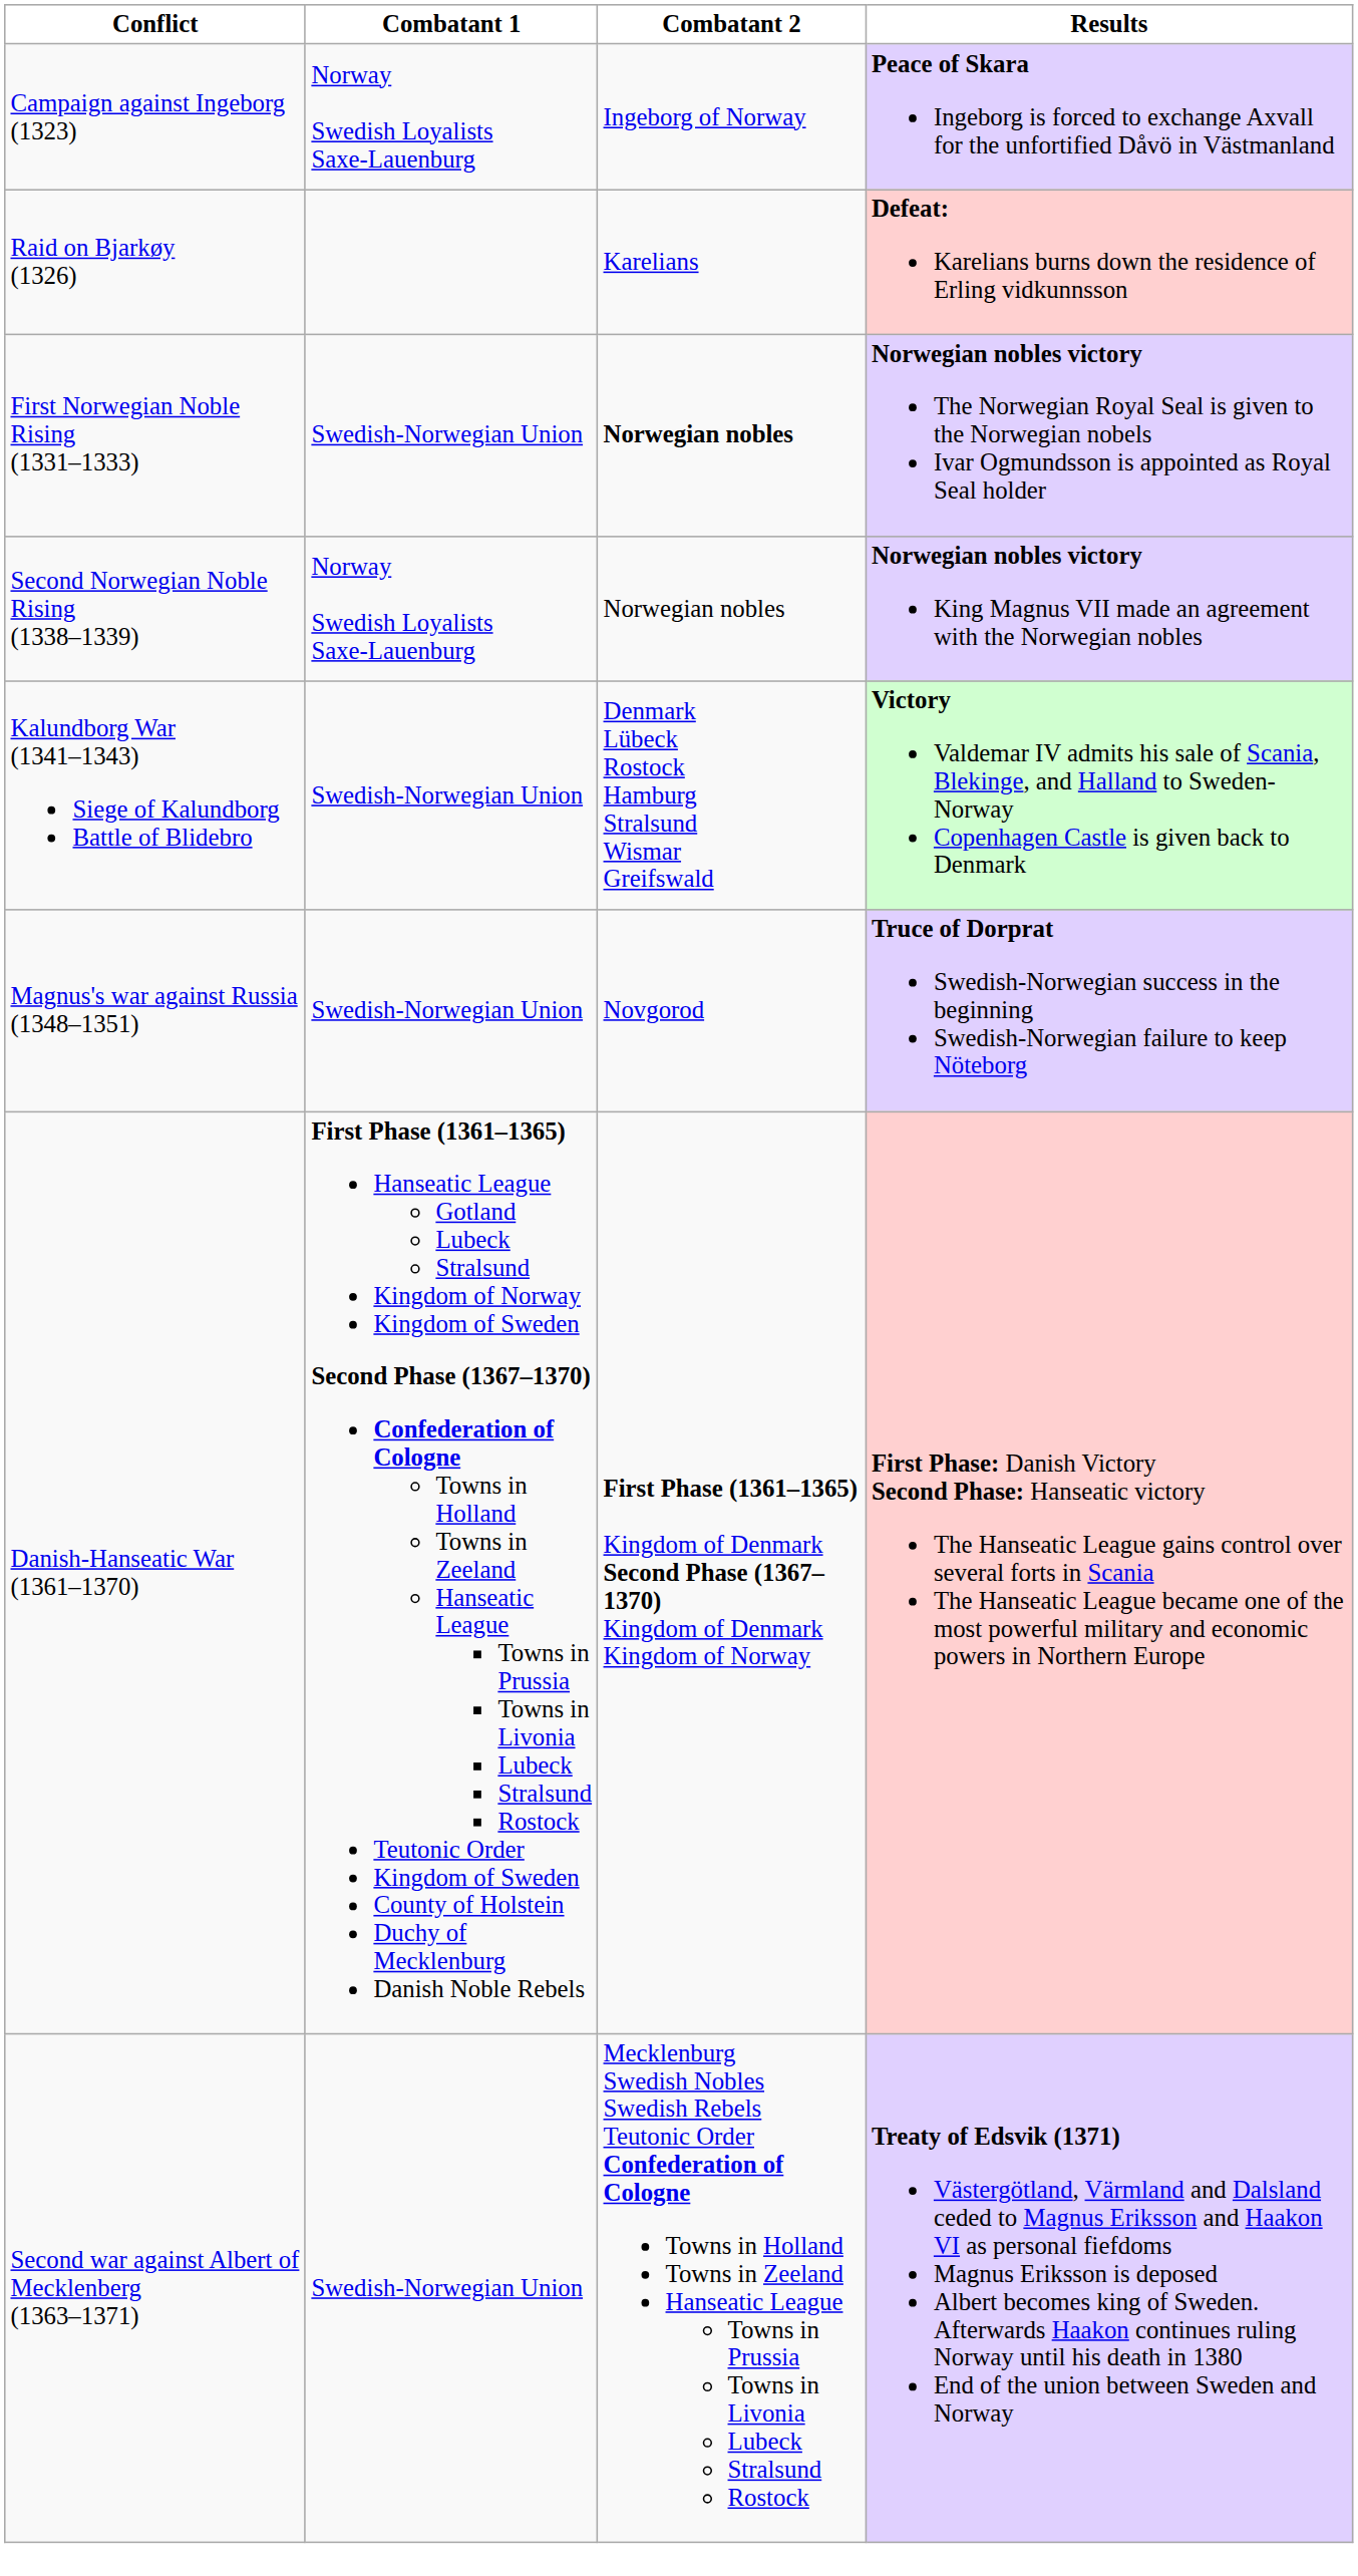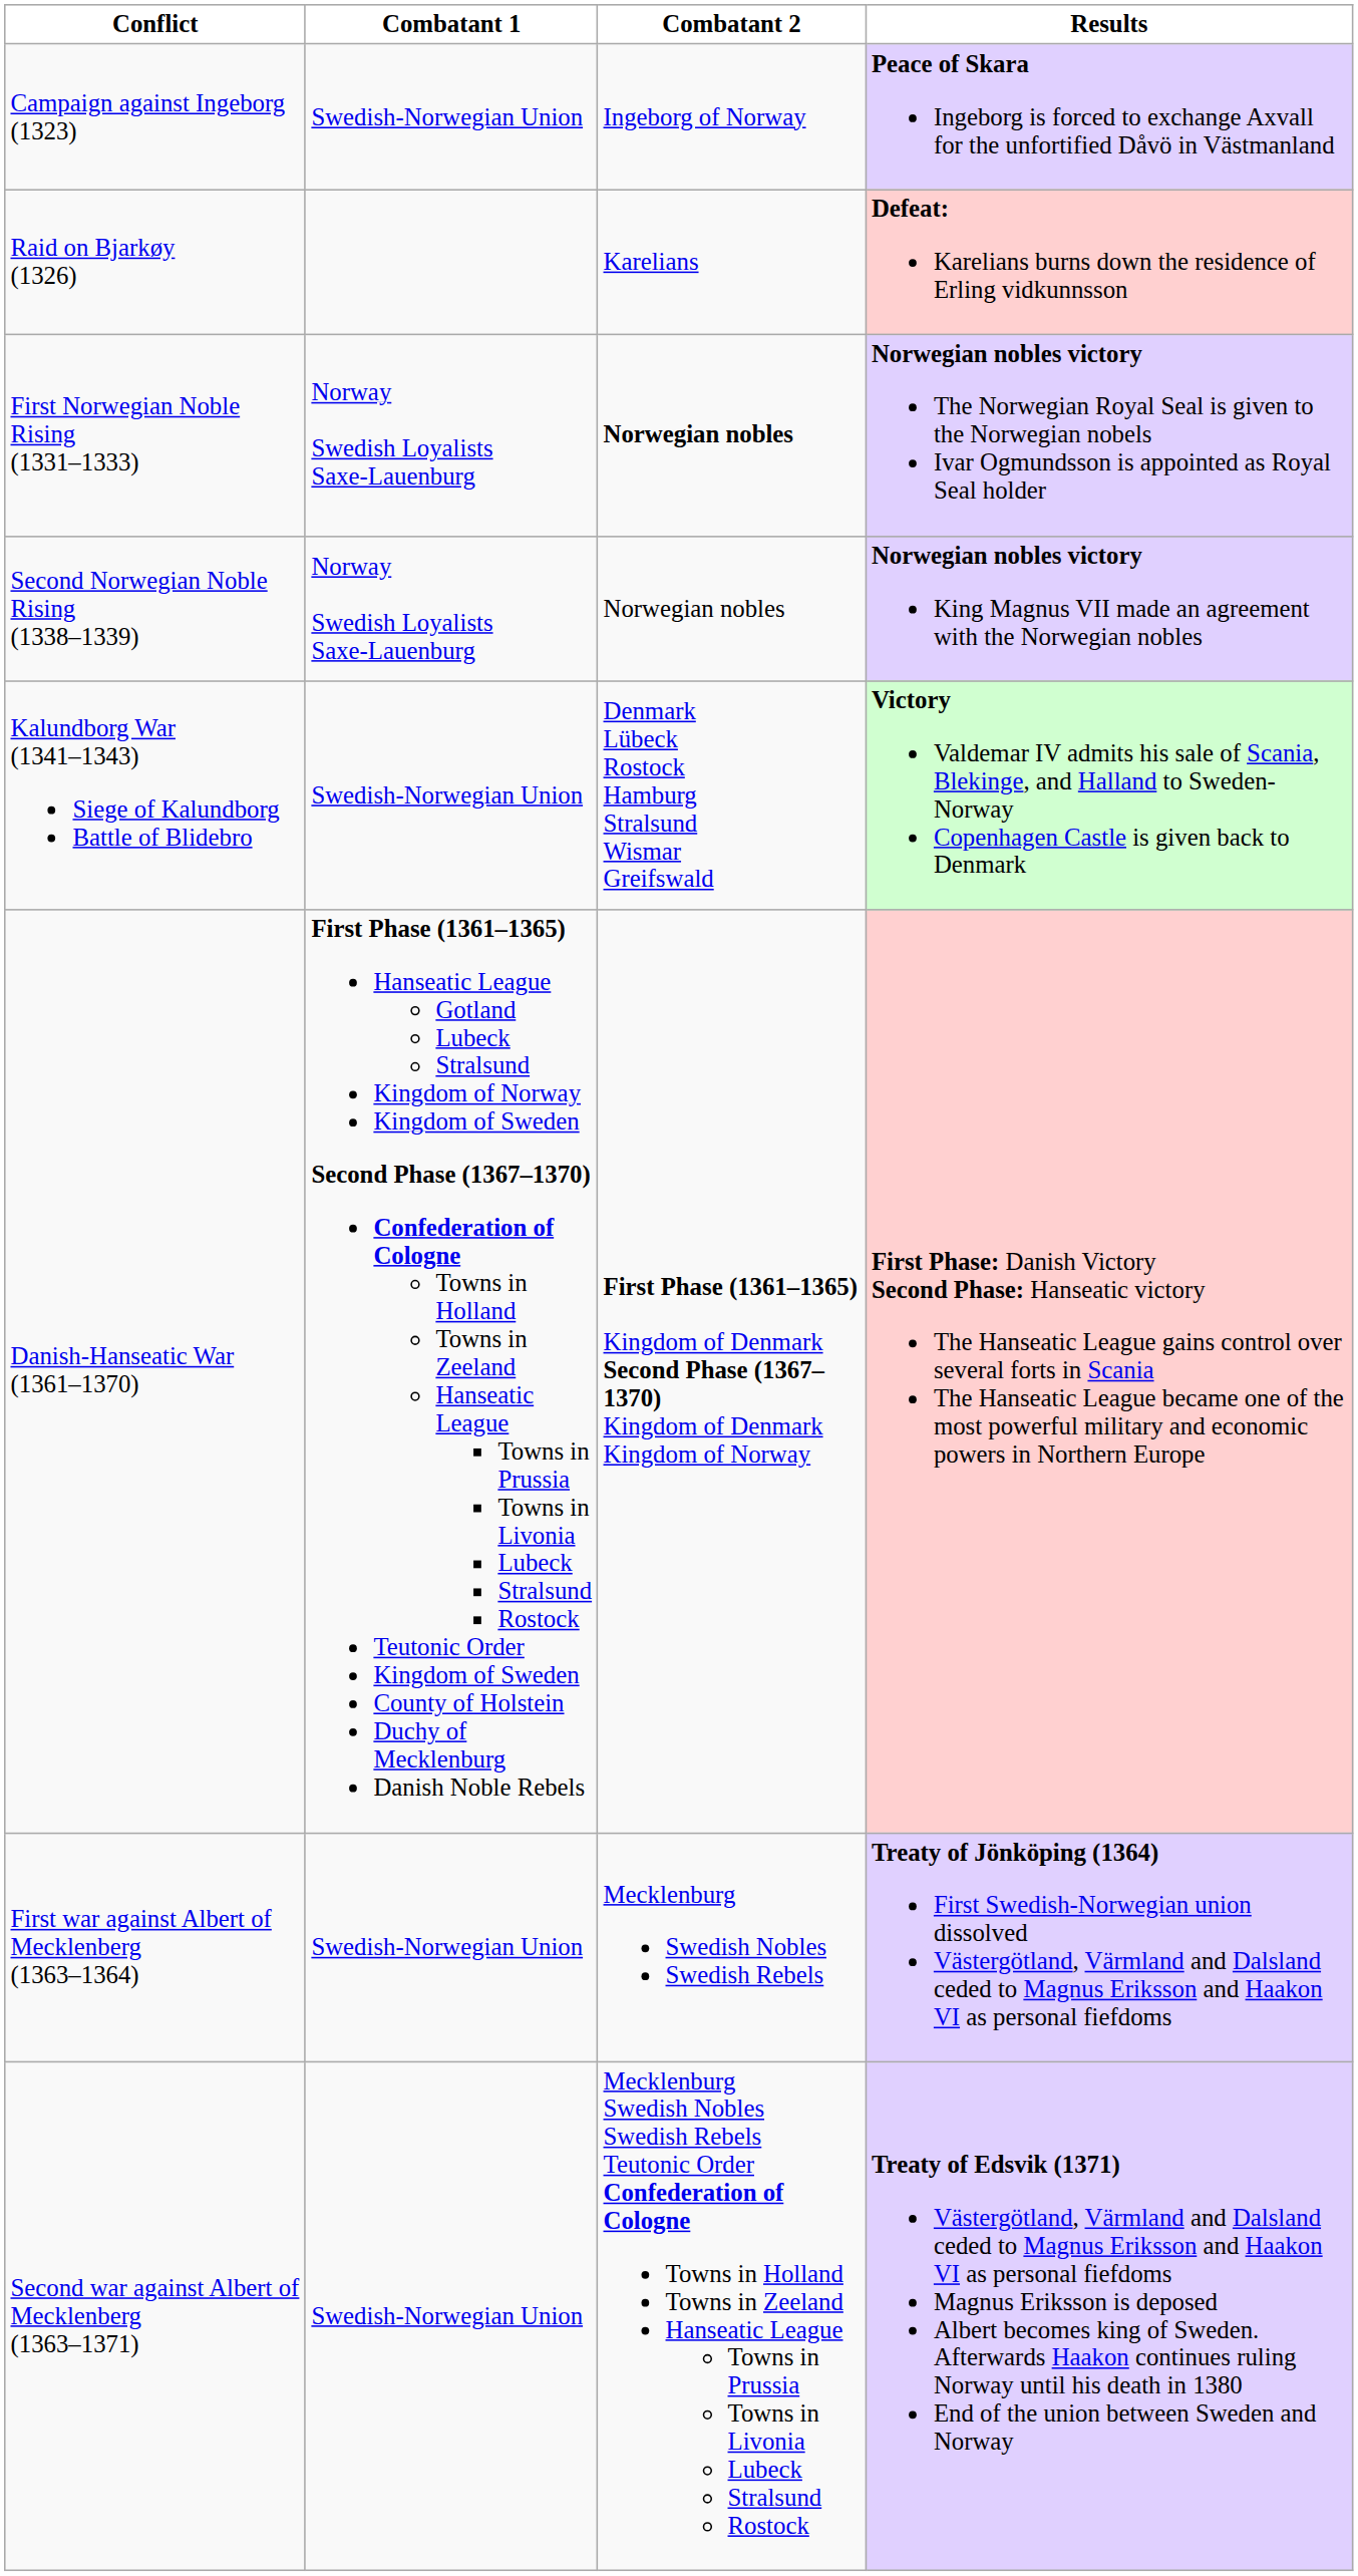Campaign against Ingeborg (1323) | Combatant 1: Norway Swedish Loyalists Saxe-Lauenburg -> Swedish-Norwegian Union
First Norwegian Noble Rising (1331–1333) | Combatant 1: Swedish-Norwegian Union -> Norway Swedish Loyalists Saxe-Lauenburg
- row: Magnus's war against Russia (1348–1351) | Swedish-Norwegian Union | Novgorod | Truce of Dorprat Swedish-Norwegian success in the beginning Swedish-Norwegian failure to keep Nöteborg
+ row: First war against Albert of Mecklenberg (1363–1364) | Swedish-Norwegian Union | Mecklenburg Swedish Nobles Swedish Rebels | Treaty of Jönköping (1364) First Swedish-Norwegian union dissolved Västergötland, Värmland and Dalsland ceded to Magnus Eriksson and Haakon VI as personal fiefdoms
